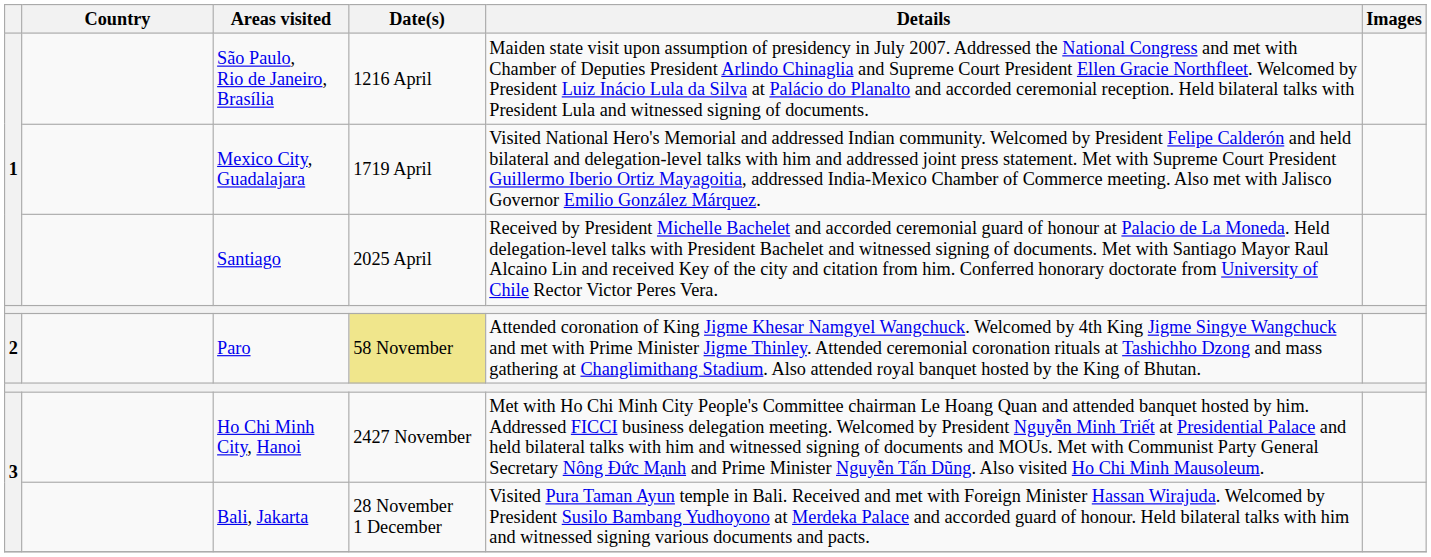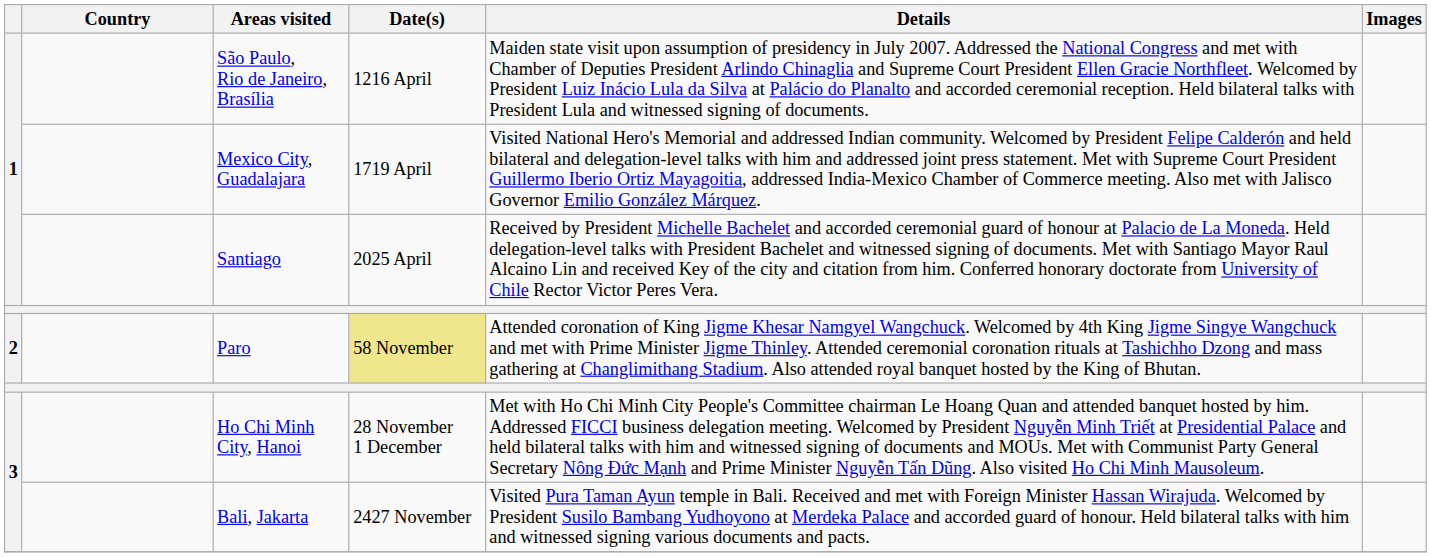Ho Chi Minh City, Hanoi | Date(s): 2427 November -> 28 November 1 December
Bali, Jakarta | Date(s): 28 November 1 December -> 2427 November
